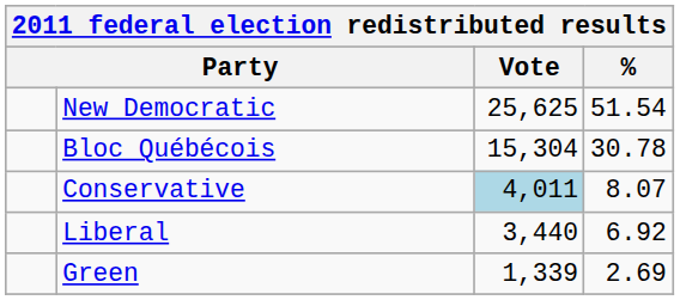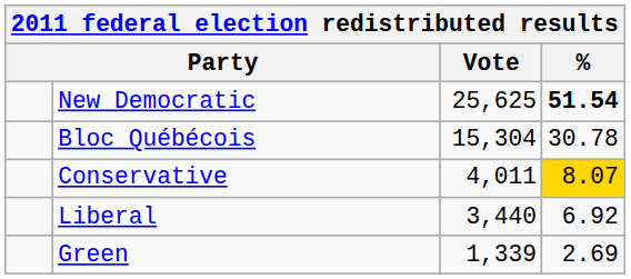New Democratic | %: normal -> bold
Conservative | Vote: lightblue background -> no background
Conservative | %: no background -> gold background
